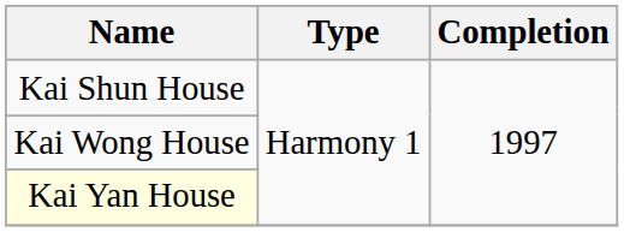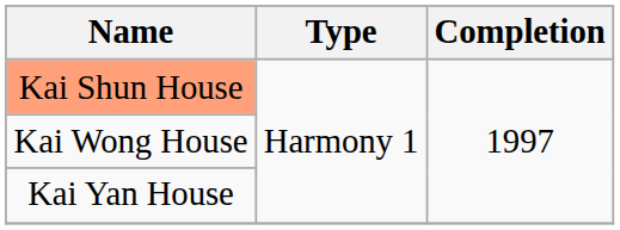Kai Shun House | Name: no background -> lightsalmon background
Kai Yan House | Name: lightyellow background -> no background
